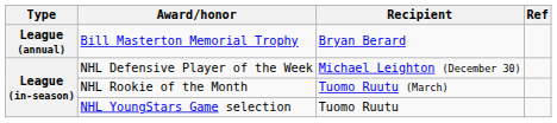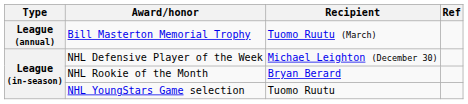Bill Masterton Memorial Trophy | Recipient: Bryan Berard -> Tuomo Ruutu (March)
NHL Rookie of the Month | Recipient: Tuomo Ruutu (March) -> Bryan Berard
